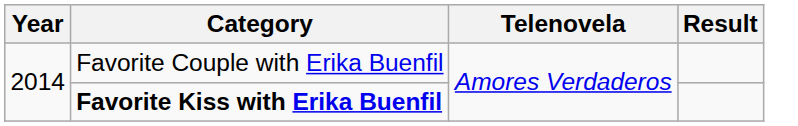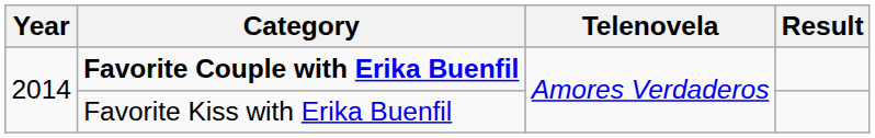Favorite Couple with Erika Buenfil | Category: normal -> bold
Favorite Kiss with Erika Buenfil | Category: bold -> normal
